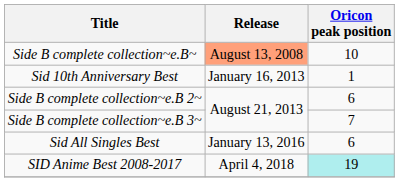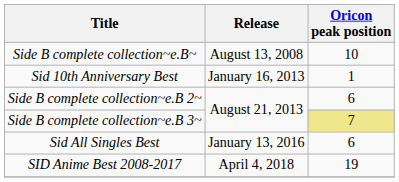Side B complete collection~e.B~ | Release: lightsalmon background -> no background
Side B complete collection~e.B 3~ | Oricon peak position: no background -> khaki background
SID Anime Best 2008-2017 | Oricon peak position: paleturquoise background -> no background
